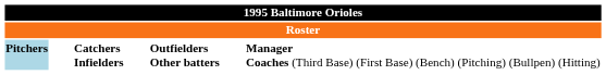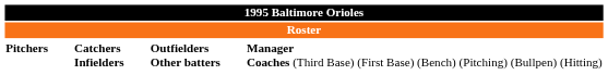Pitchers | column 1: lightblue background -> no background
